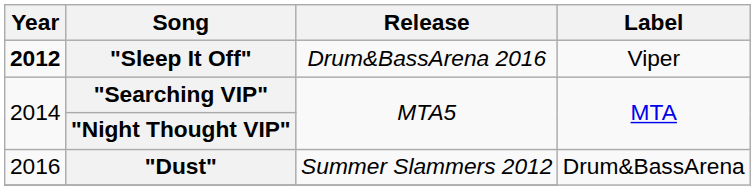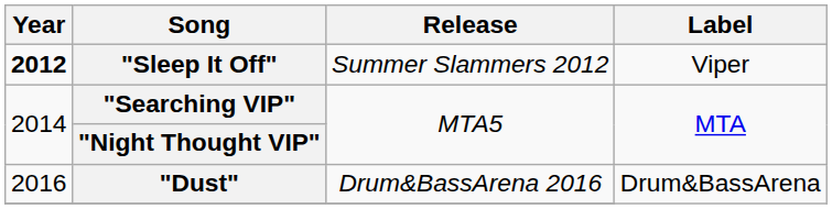"Sleep It Off" | Release: Drum&BassArena 2016 -> Summer Slammers 2012
"Dust" | Release: Summer Slammers 2012 -> Drum&BassArena 2016
